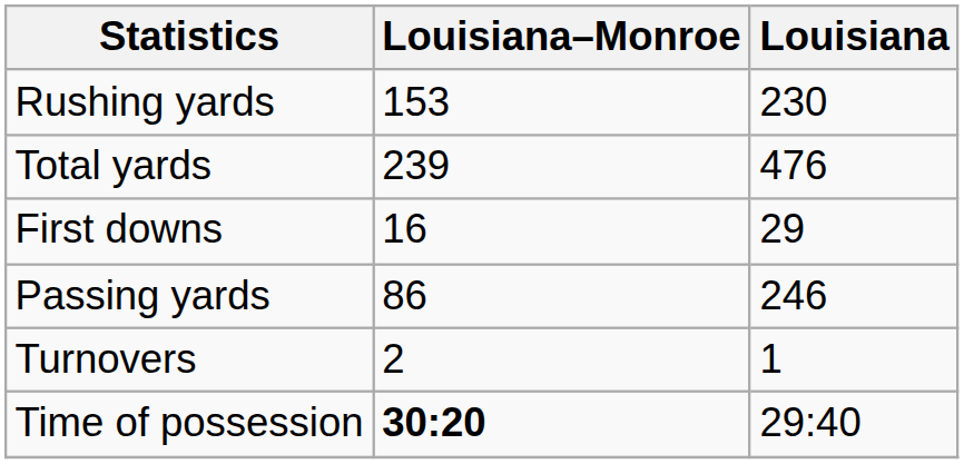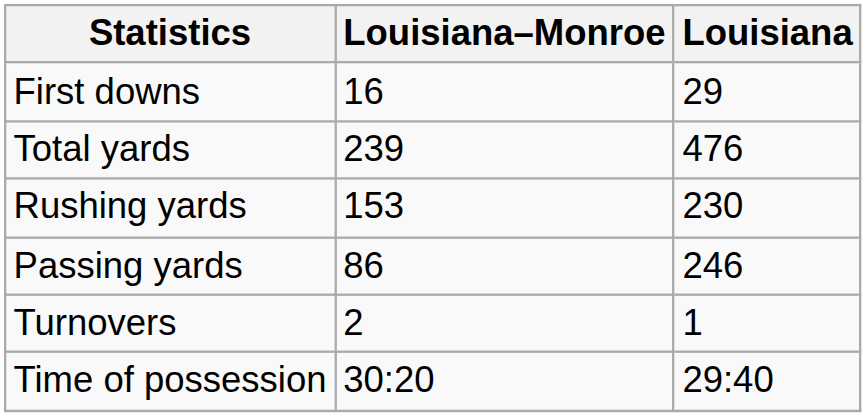rows swapped: First downs <-> Rushing yards
Time of possession | Louisiana–Monroe: bold -> normal
